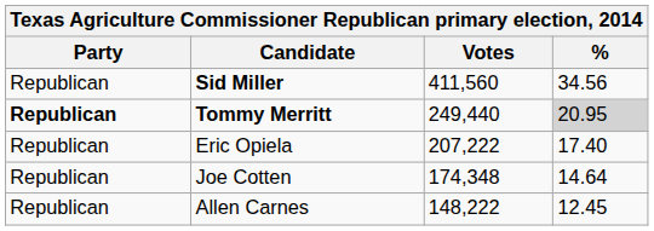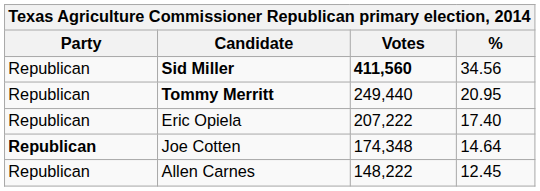Sid Miller | Votes: normal -> bold
Tommy Merritt | Party: bold -> normal
Tommy Merritt | %: lightgrey background -> no background
Joe Cotten | Party: normal -> bold
